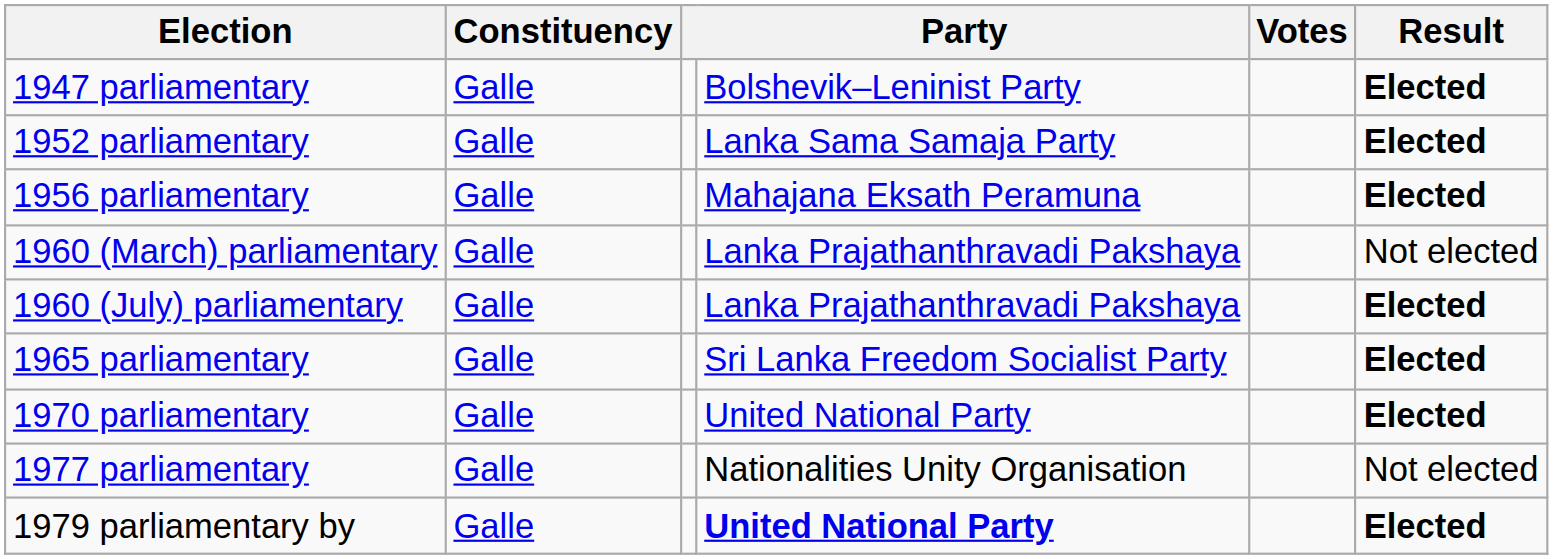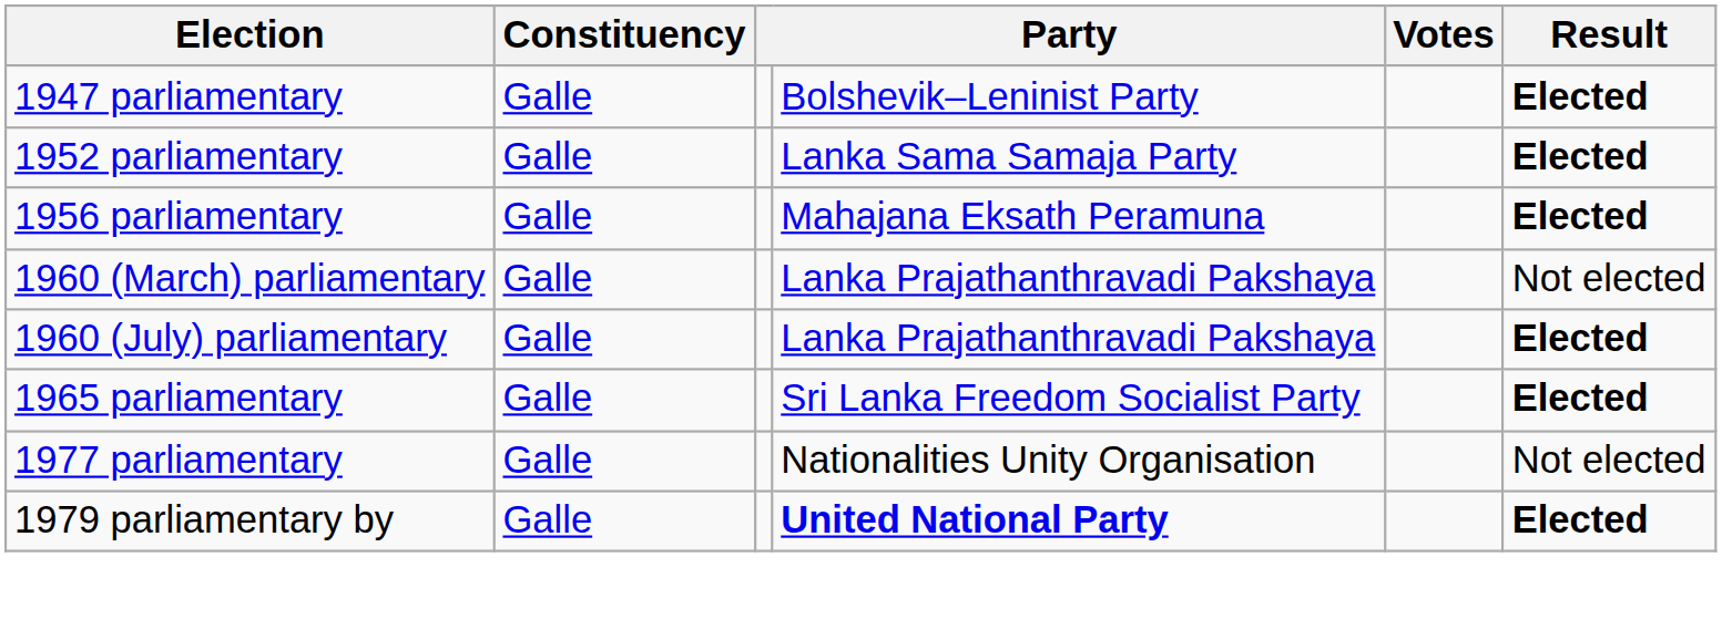- row: 1970 parliamentary | Galle | United National Party | Elected
